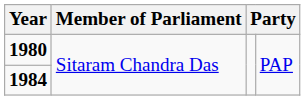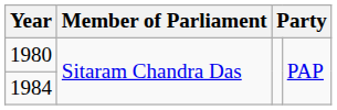1980 | Year: bold -> normal
1984 | Year: bold -> normal
